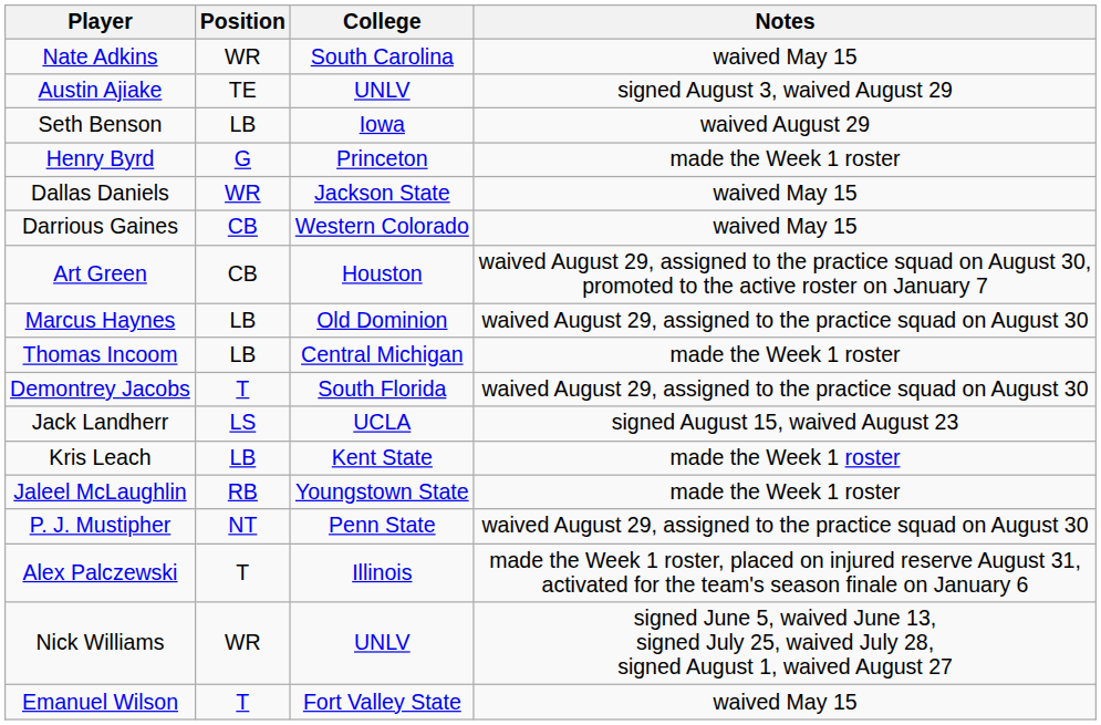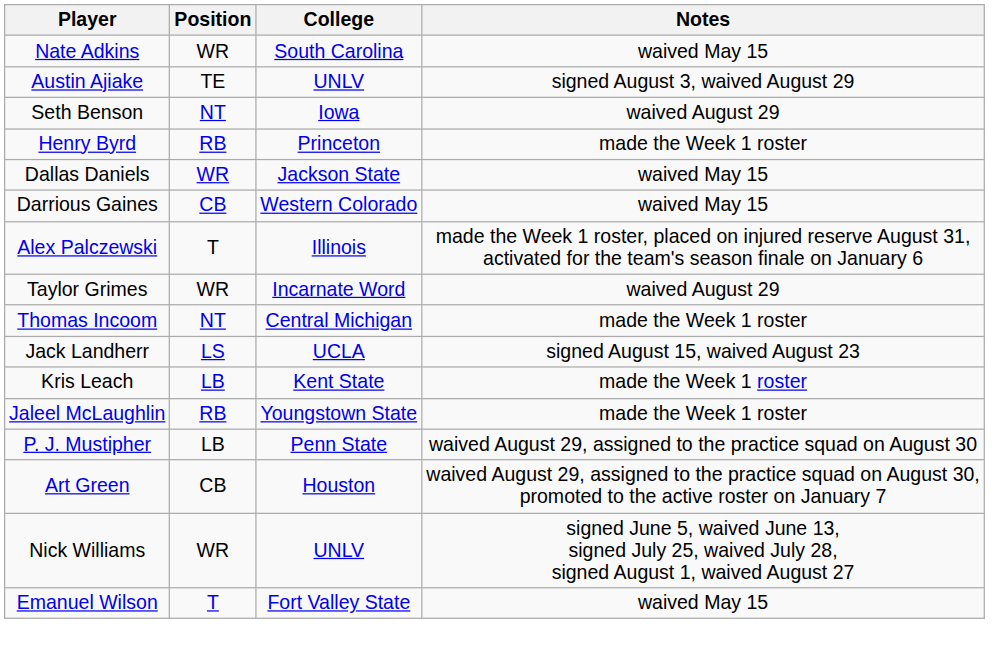Seth Benson | Position: LB -> NT
Henry Byrd | Position: G -> RB
rows swapped: Art Green <-> Alex Palczewski
+ row: Taylor Grimes | WR | Incarnate Word | waived August 29
- row: Marcus Haynes | LB | Old Dominion | waived August 29, assigned to the practice squad on August 30
Thomas Incoom | Position: LB -> NT
- row: Demontrey Jacobs | T | South Florida | waived August 29, assigned to the practice squad on August 30
P. J. Mustipher | Position: NT -> LB
